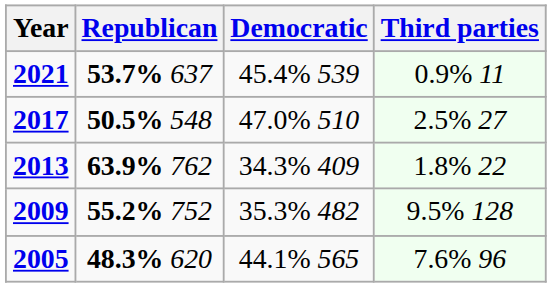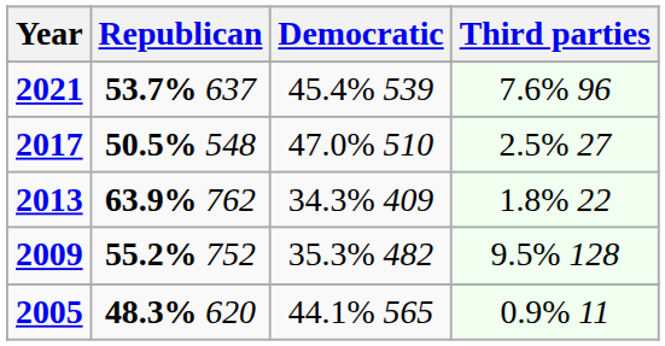2021 | Third parties: 0.9% 11 -> 7.6% 96
2005 | Third parties: 7.6% 96 -> 0.9% 11
